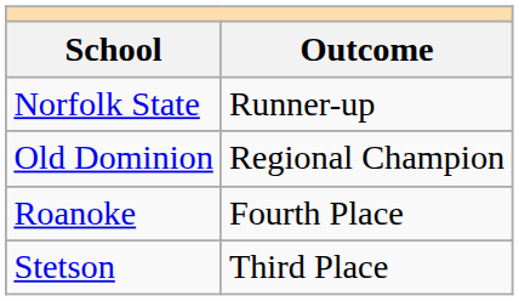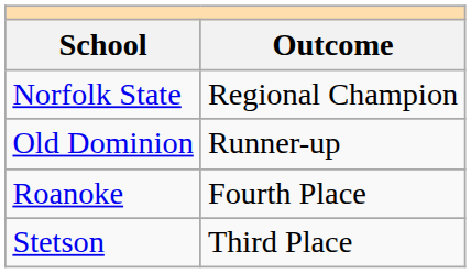Norfolk State | Outcome: Runner-up -> Regional Champion
Old Dominion | Outcome: Regional Champion -> Runner-up
